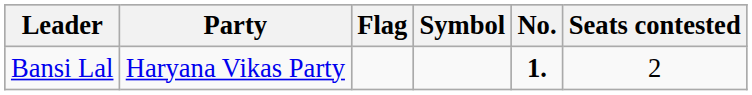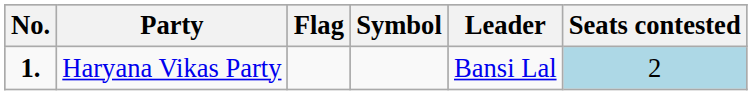columns swapped: No. <-> Leader
Haryana Vikas Party | Seats contested: no background -> lightblue background
